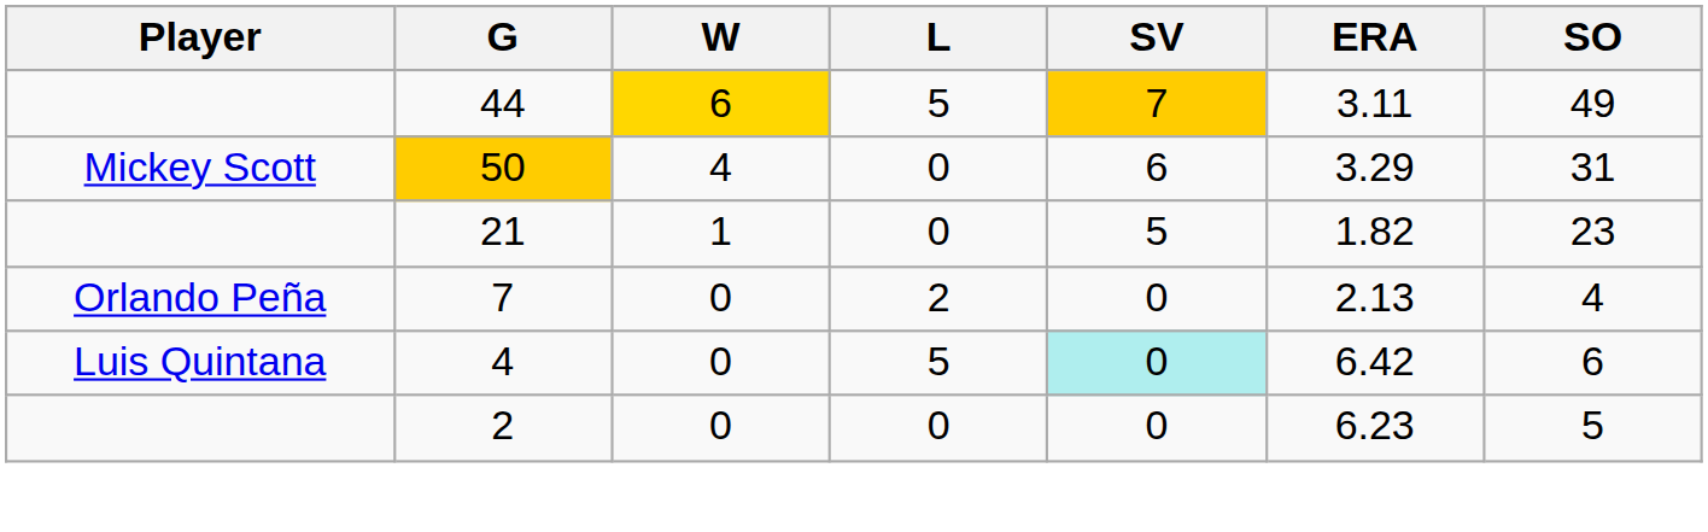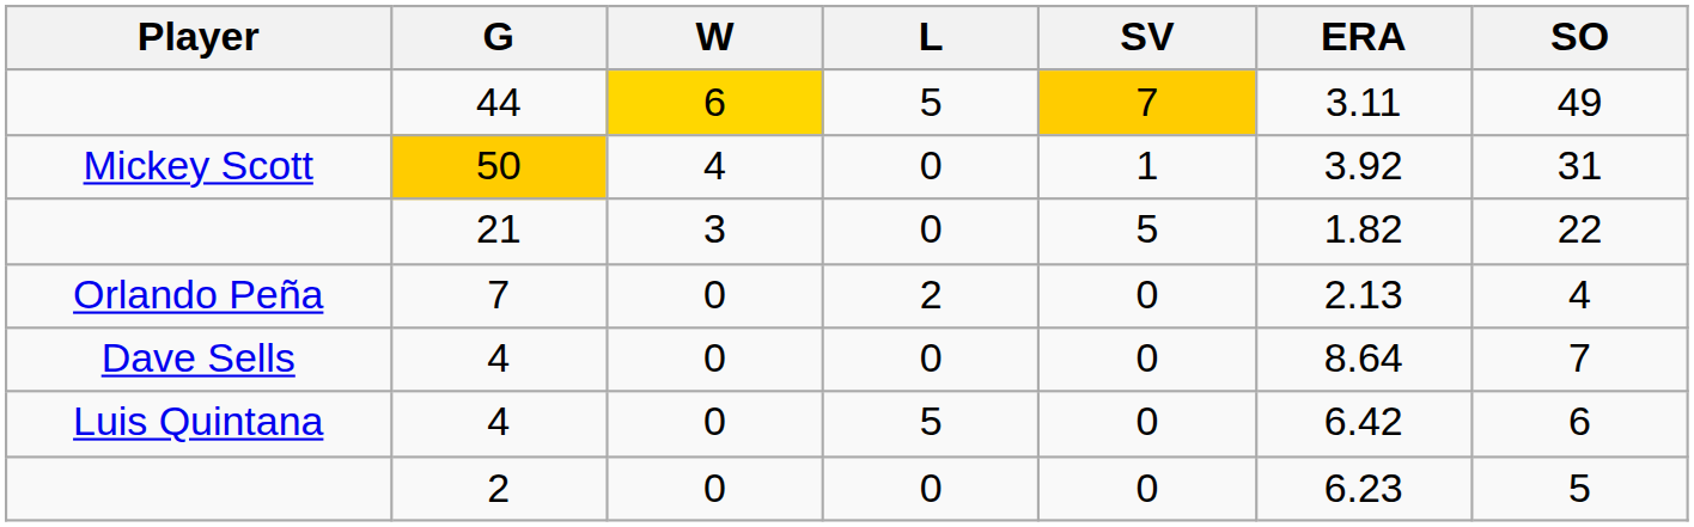50 | SV: 6 -> 1
50 | ERA: 3.29 -> 3.92
21 | W: 1 -> 3
21 | SO: 23 -> 22
+ row: Dave Sells | 4 | 0 | 0 | 0 | 8.64 | 7
Luis Quintana / 4 | SV: paleturquoise background -> no background
